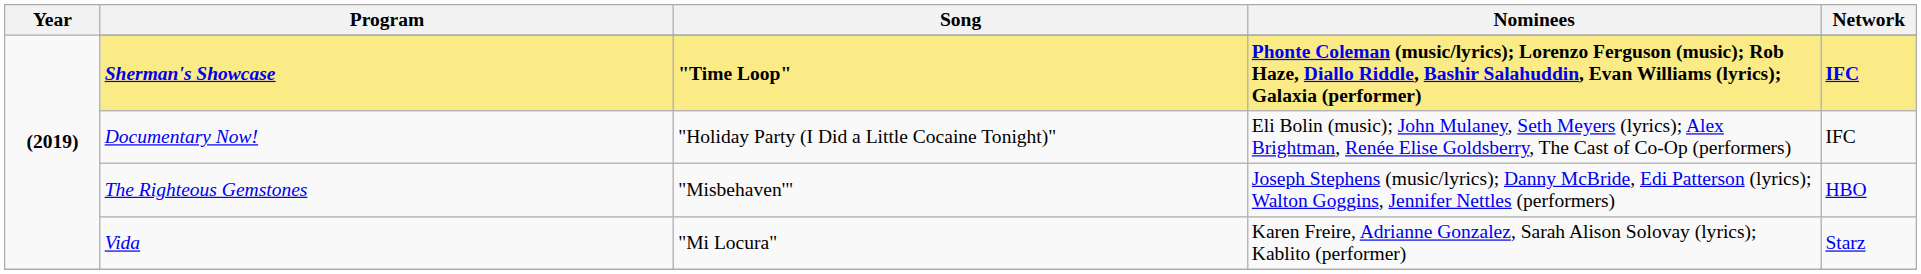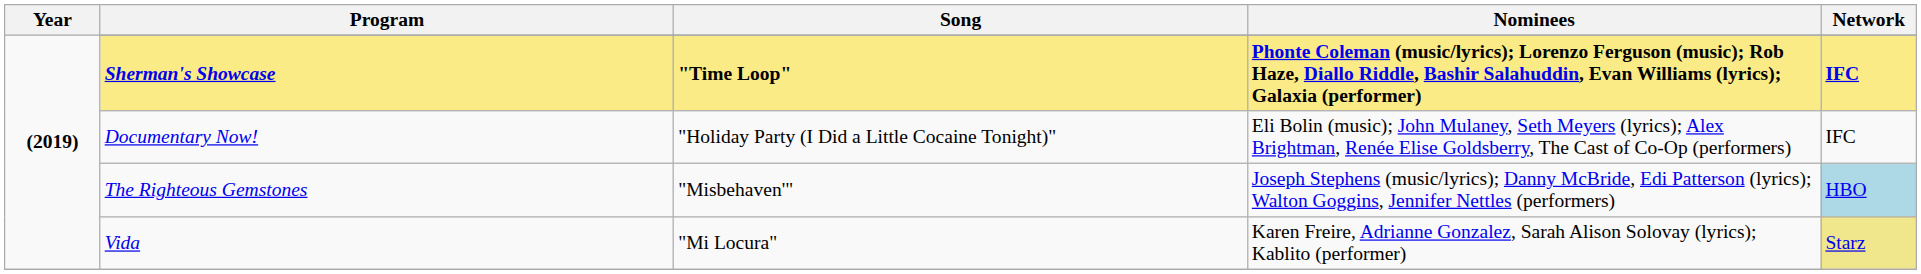The Righteous Gemstones | Network: no background -> lightblue background
Vida | Network: no background -> khaki background
